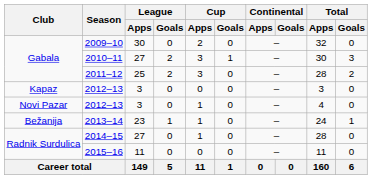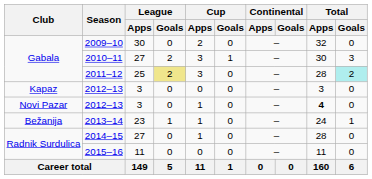2011–12 | League / Goals: no background -> khaki background
2011–12 | Total / Goals: no background -> paleturquoise background
Novi Pazar / 2012–13 | Total / Apps: normal -> bold
